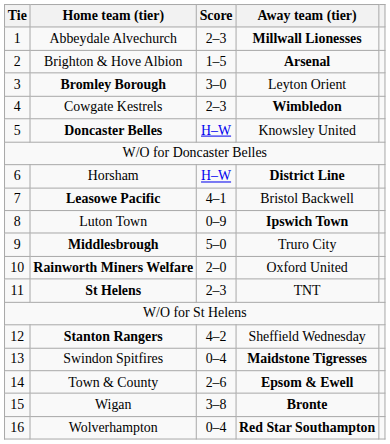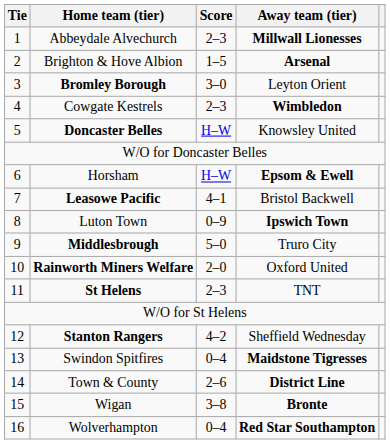Horsham | Away team (tier): District Line -> Epsom & Ewell
Town & County | Away team (tier): Epsom & Ewell -> District Line
